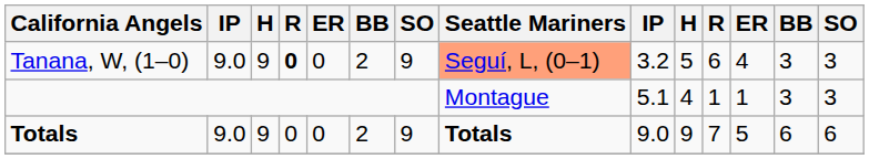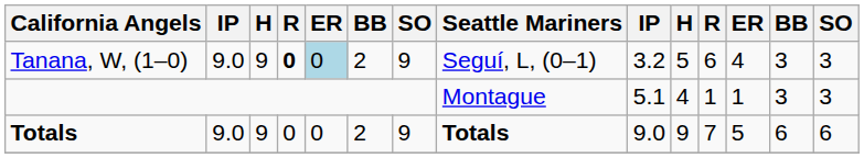Tanana, W, (1–0) | column 5: no background -> lightblue background
Tanana, W, (1–0) | Seattle Mariners: lightsalmon background -> no background
